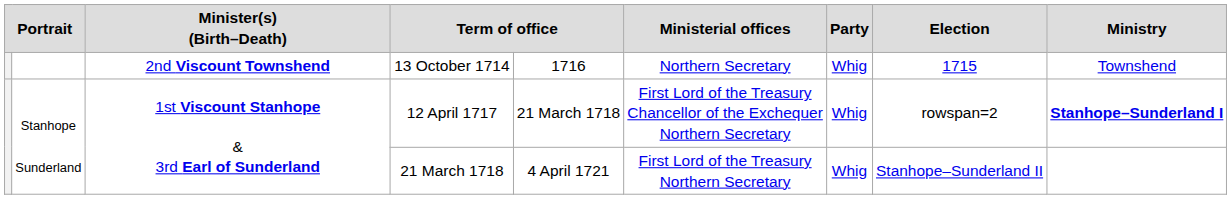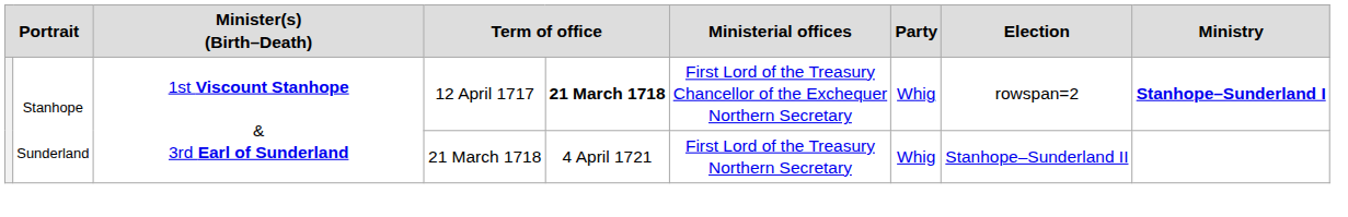- row: 2nd Viscount Townshend | 13 October 1714 | 1716 | Northern Secretary | Whig | 1715 | Townshend
12 April 1717 | column 5: normal -> bold
